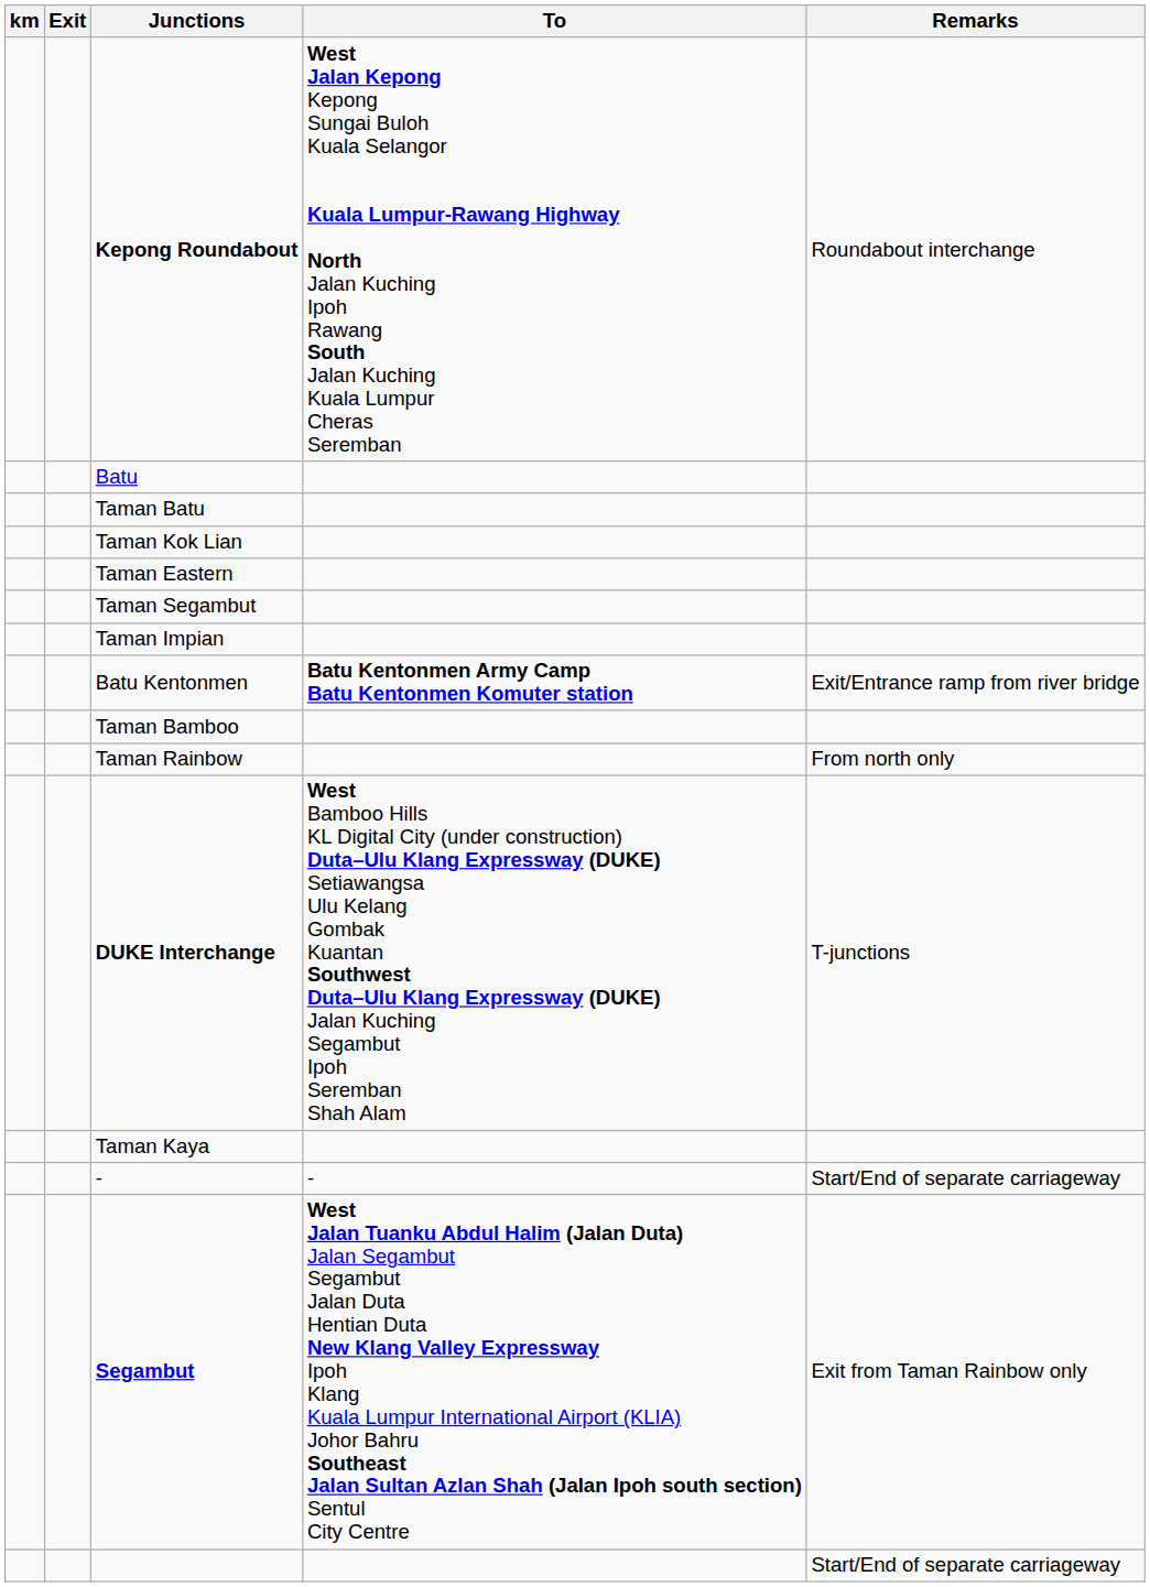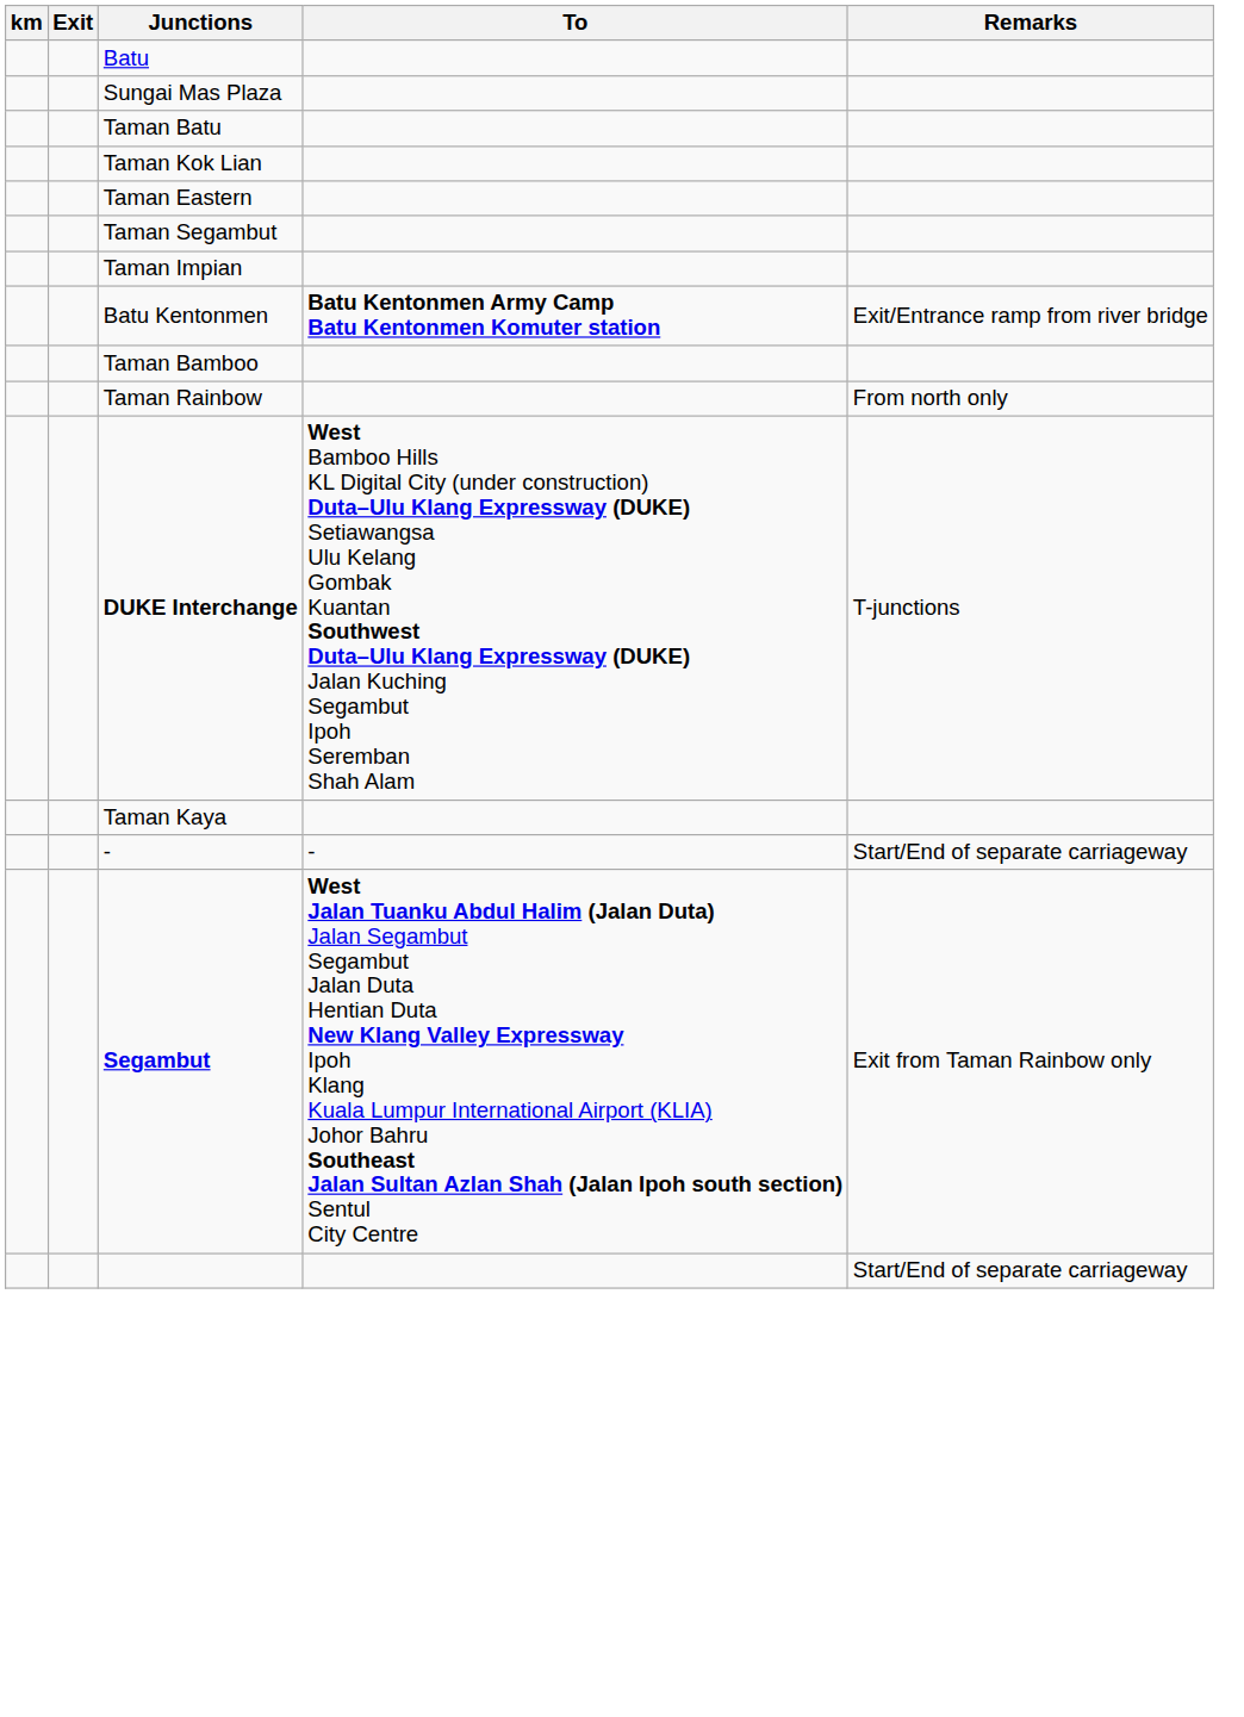- row: Kepong Roundabout | West Jalan Kepong Kepong Sungai Buloh Kuala Selangor Kuala Lumpur-Rawang Highway North Jalan Kuching Ipoh Rawang South Jalan Kuching Kuala Lumpur Cheras Seremban | Roundabout interchange
+ row: Sungai Mas Plaza
